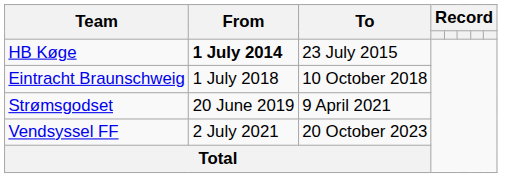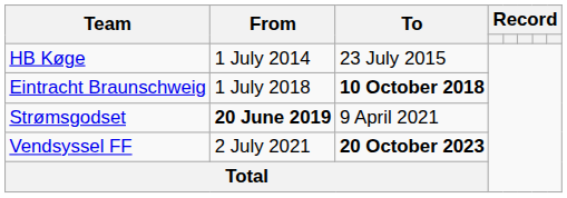HB Køge | From: bold -> normal
Eintracht Braunschweig | To: normal -> bold
Strømsgodset | From: normal -> bold
Vendsyssel FF | To: normal -> bold
